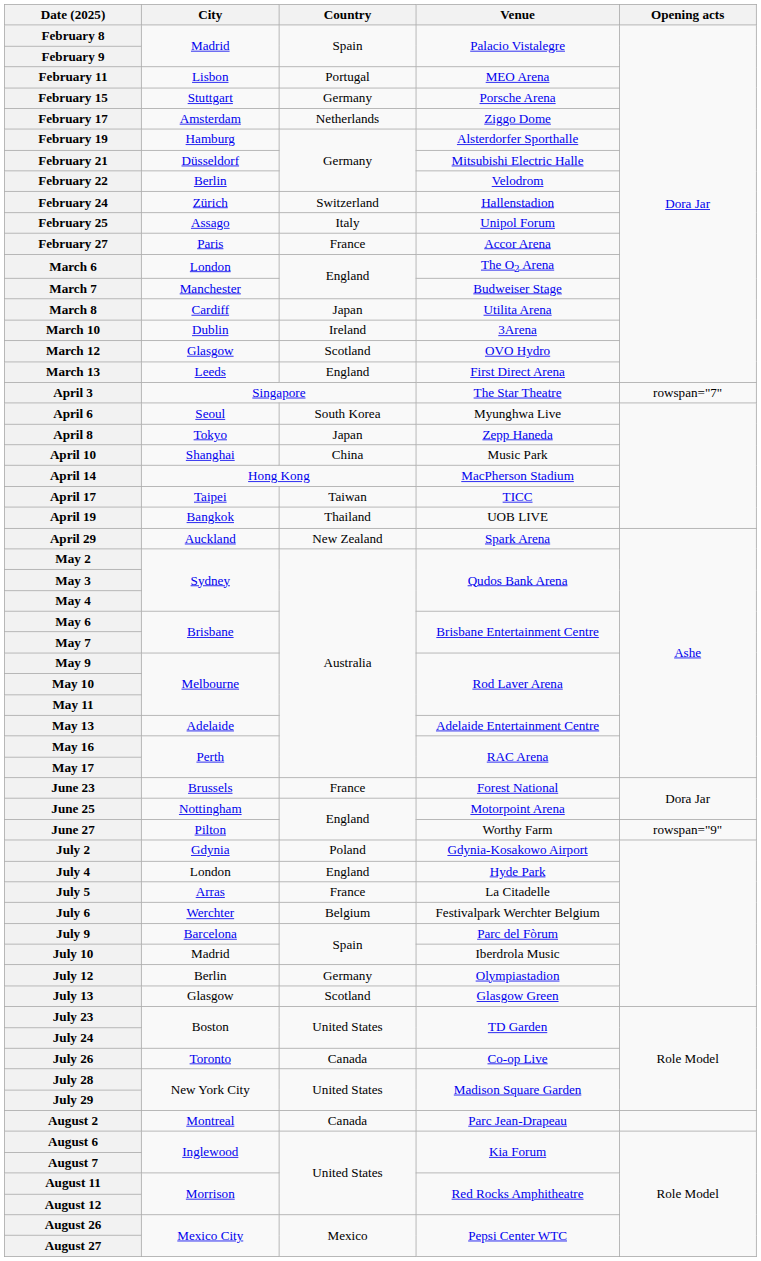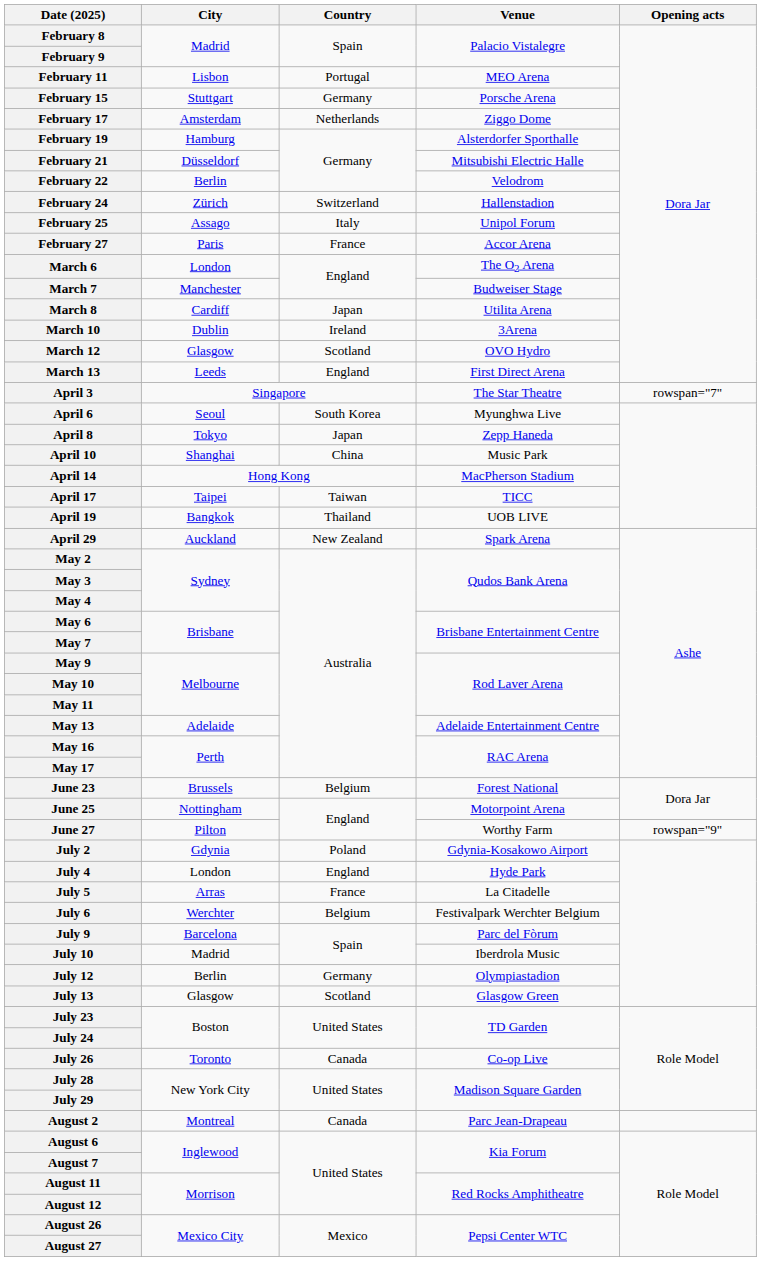June 23 | Country: France -> Belgium
